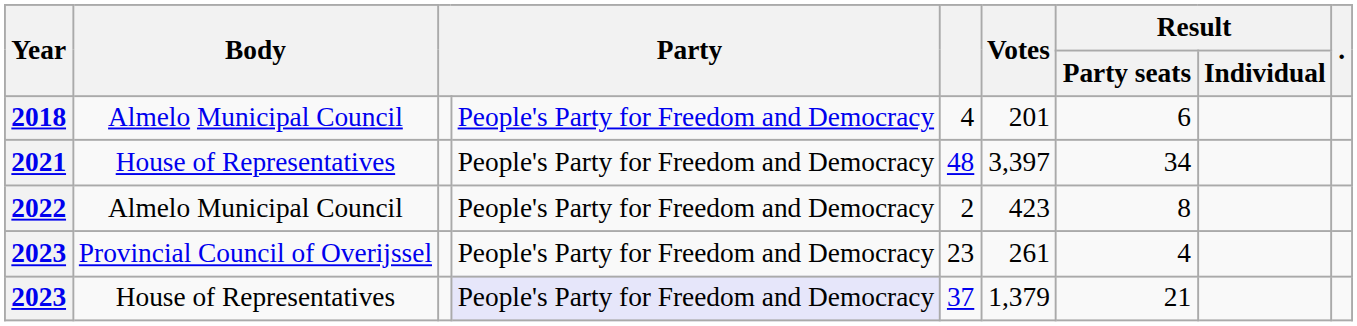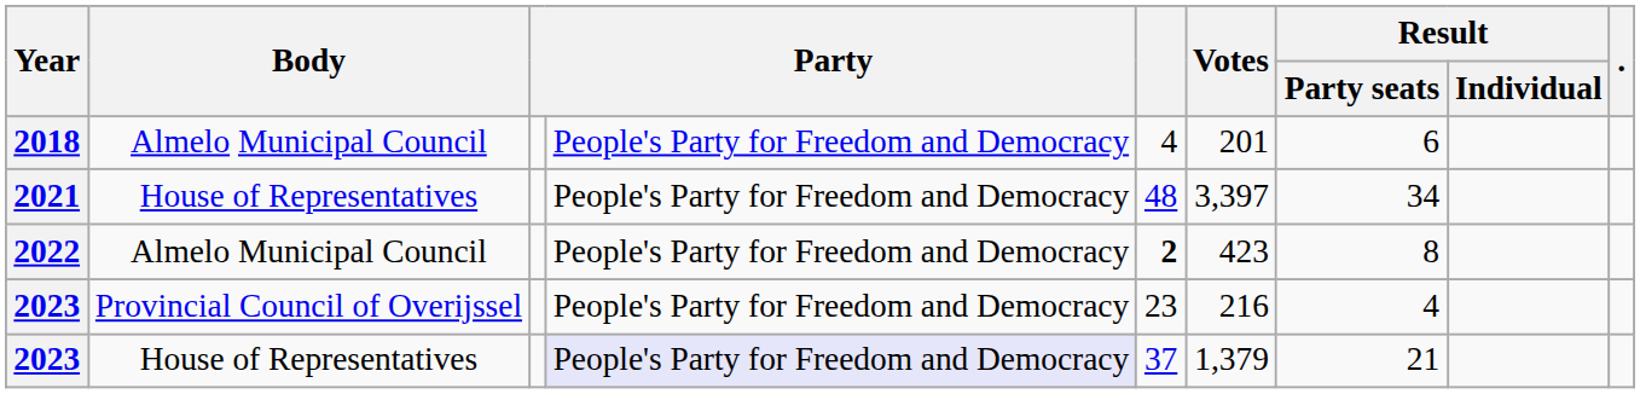2022 | column 5: normal -> bold
2023 / Provincial Council of Overijssel | Votes: 261 -> 216
